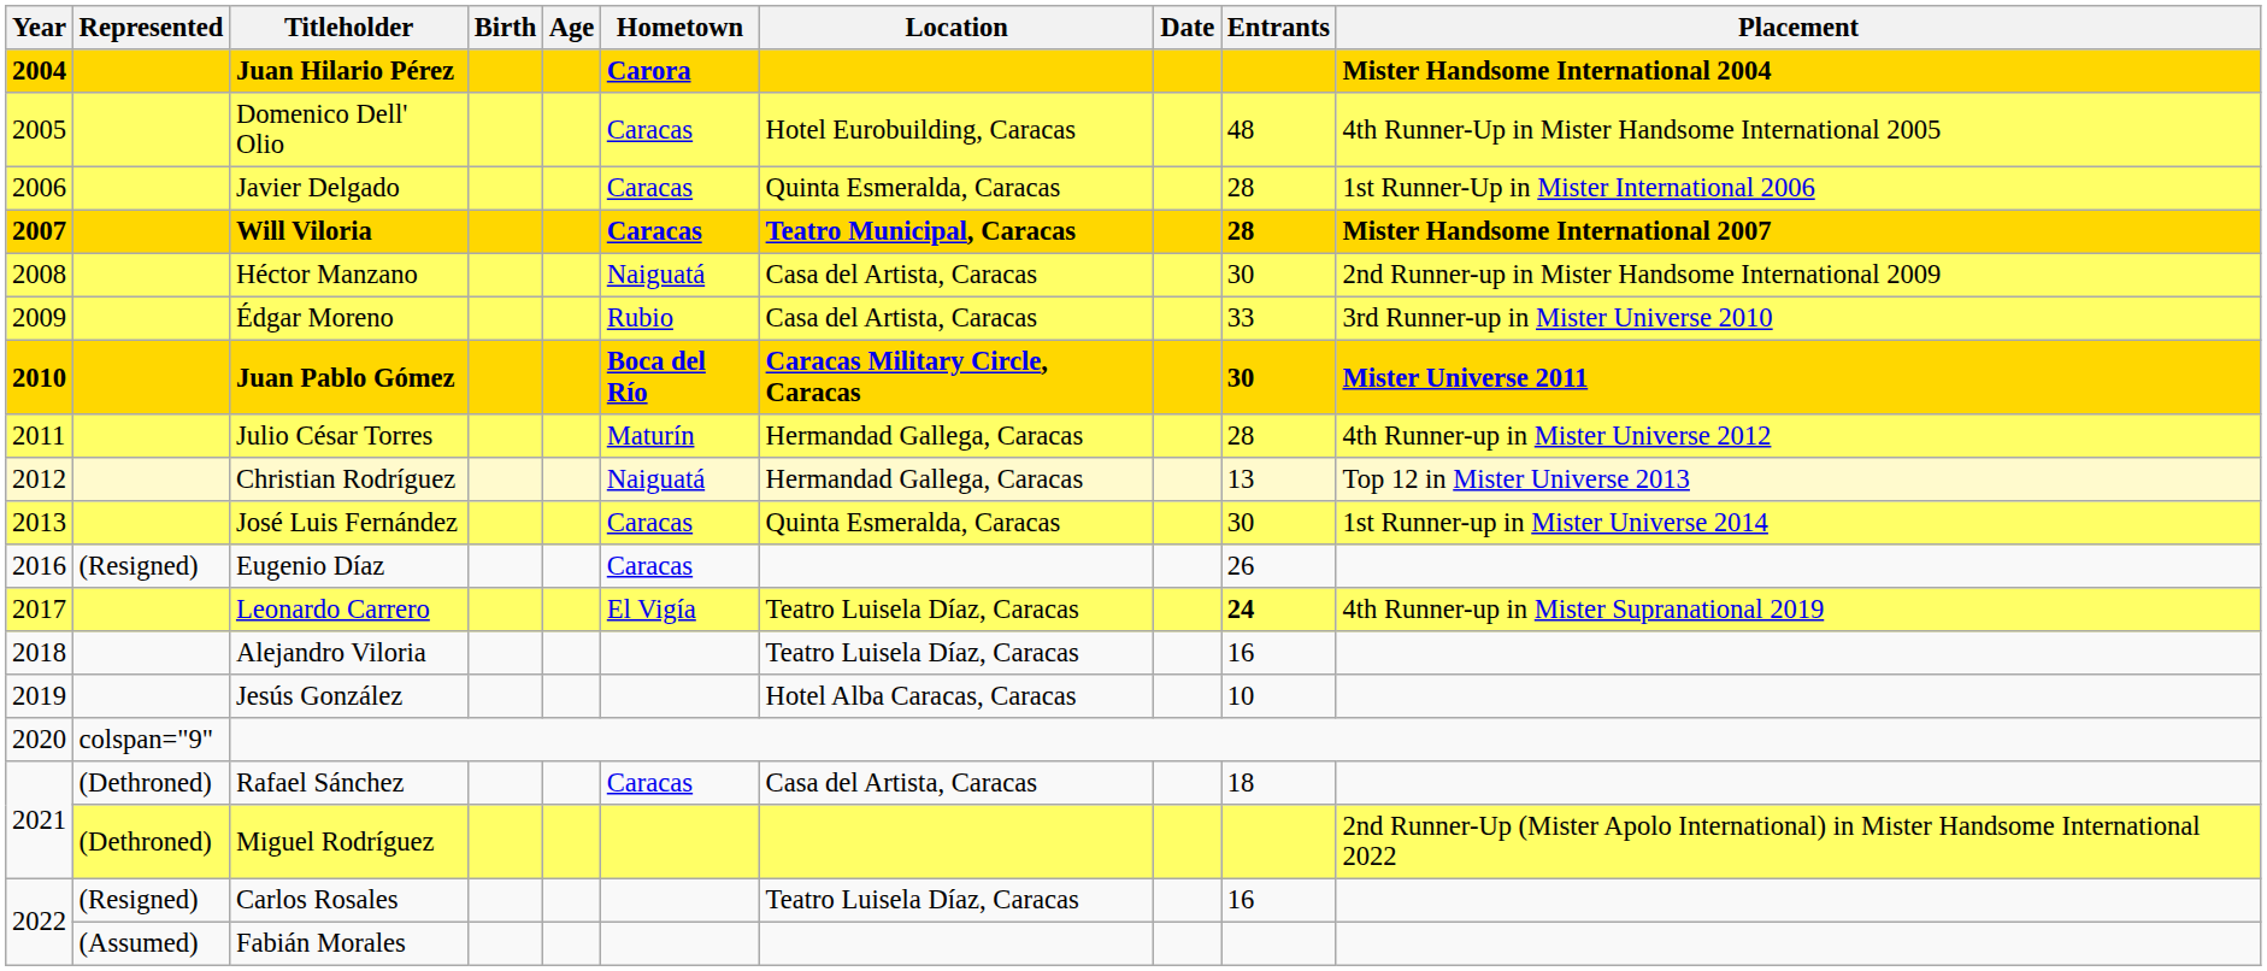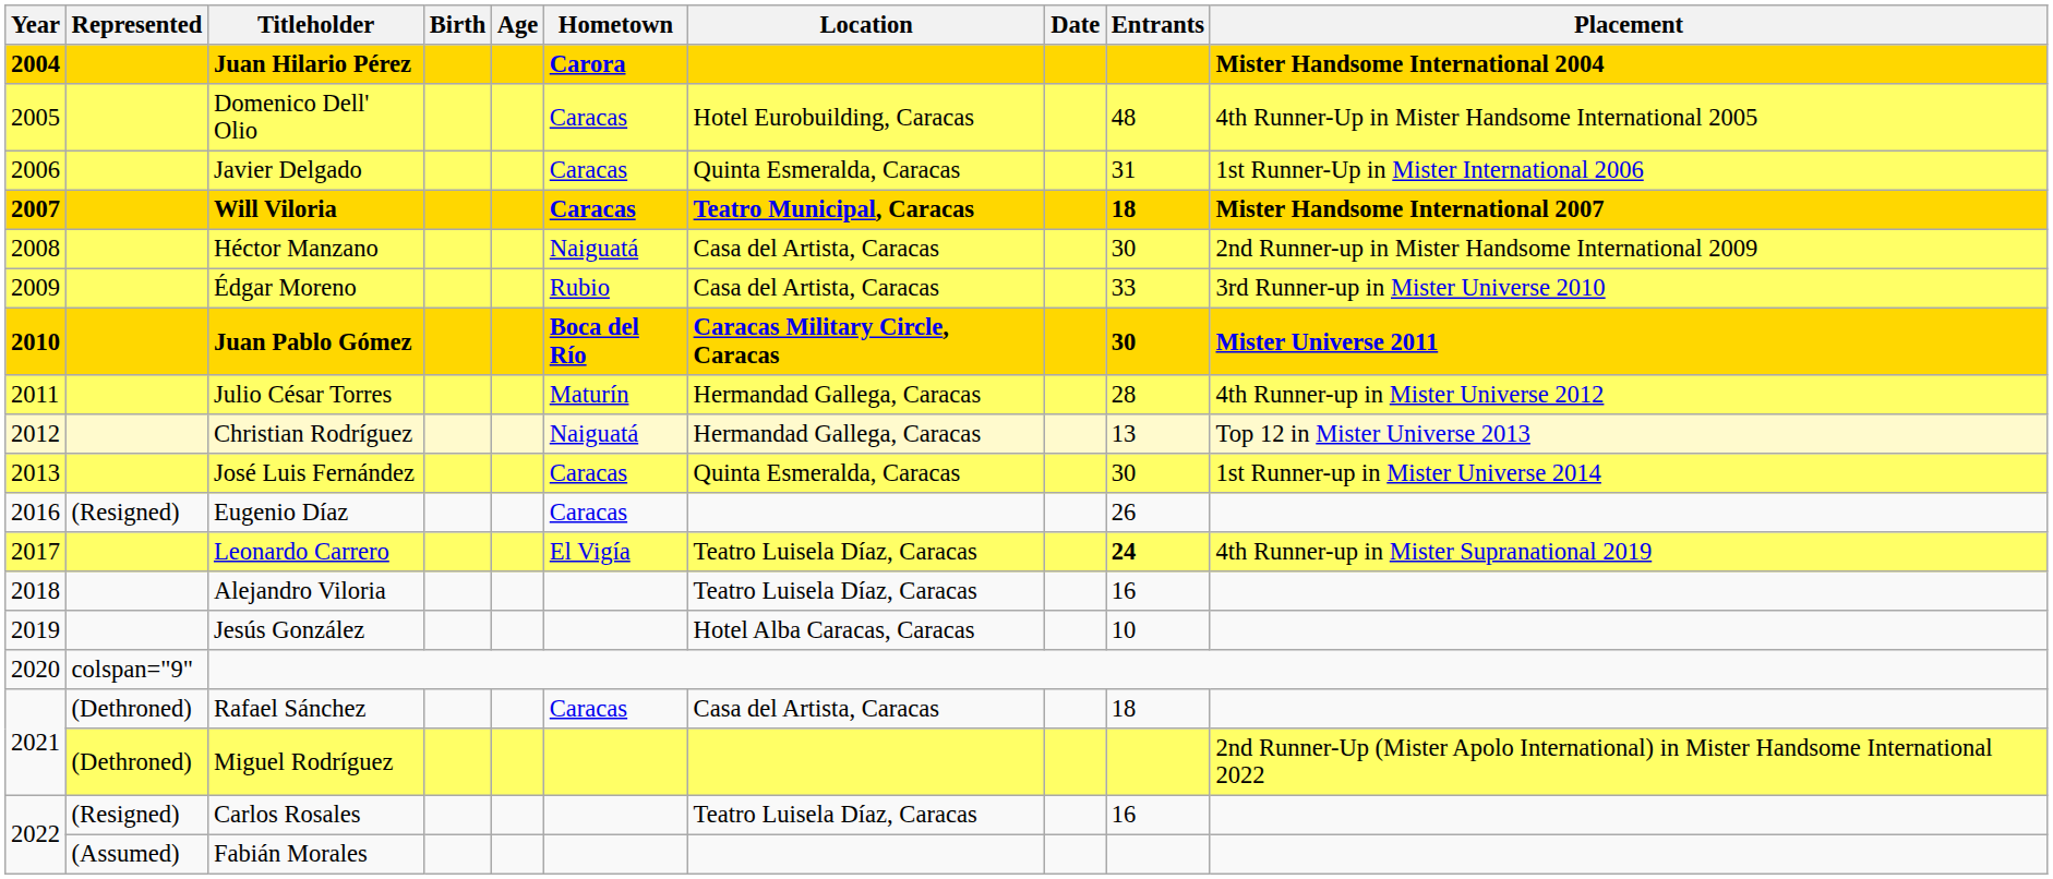Javier Delgado | Entrants: 28 -> 31
Will Viloria | Entrants: 28 -> 18
